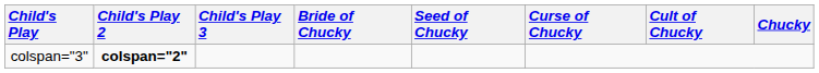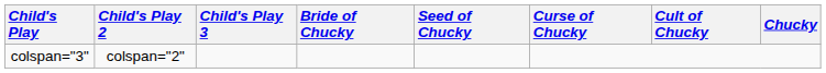colspan="3" | Child's Play 2: bold -> normal
